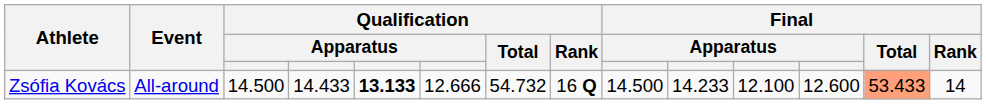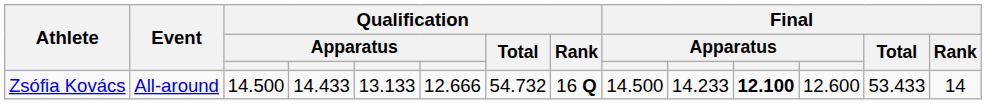row 4 | column 5: bold -> normal
row 4 | column 11: normal -> bold
row 4 | Final / Total: lightsalmon background -> no background
